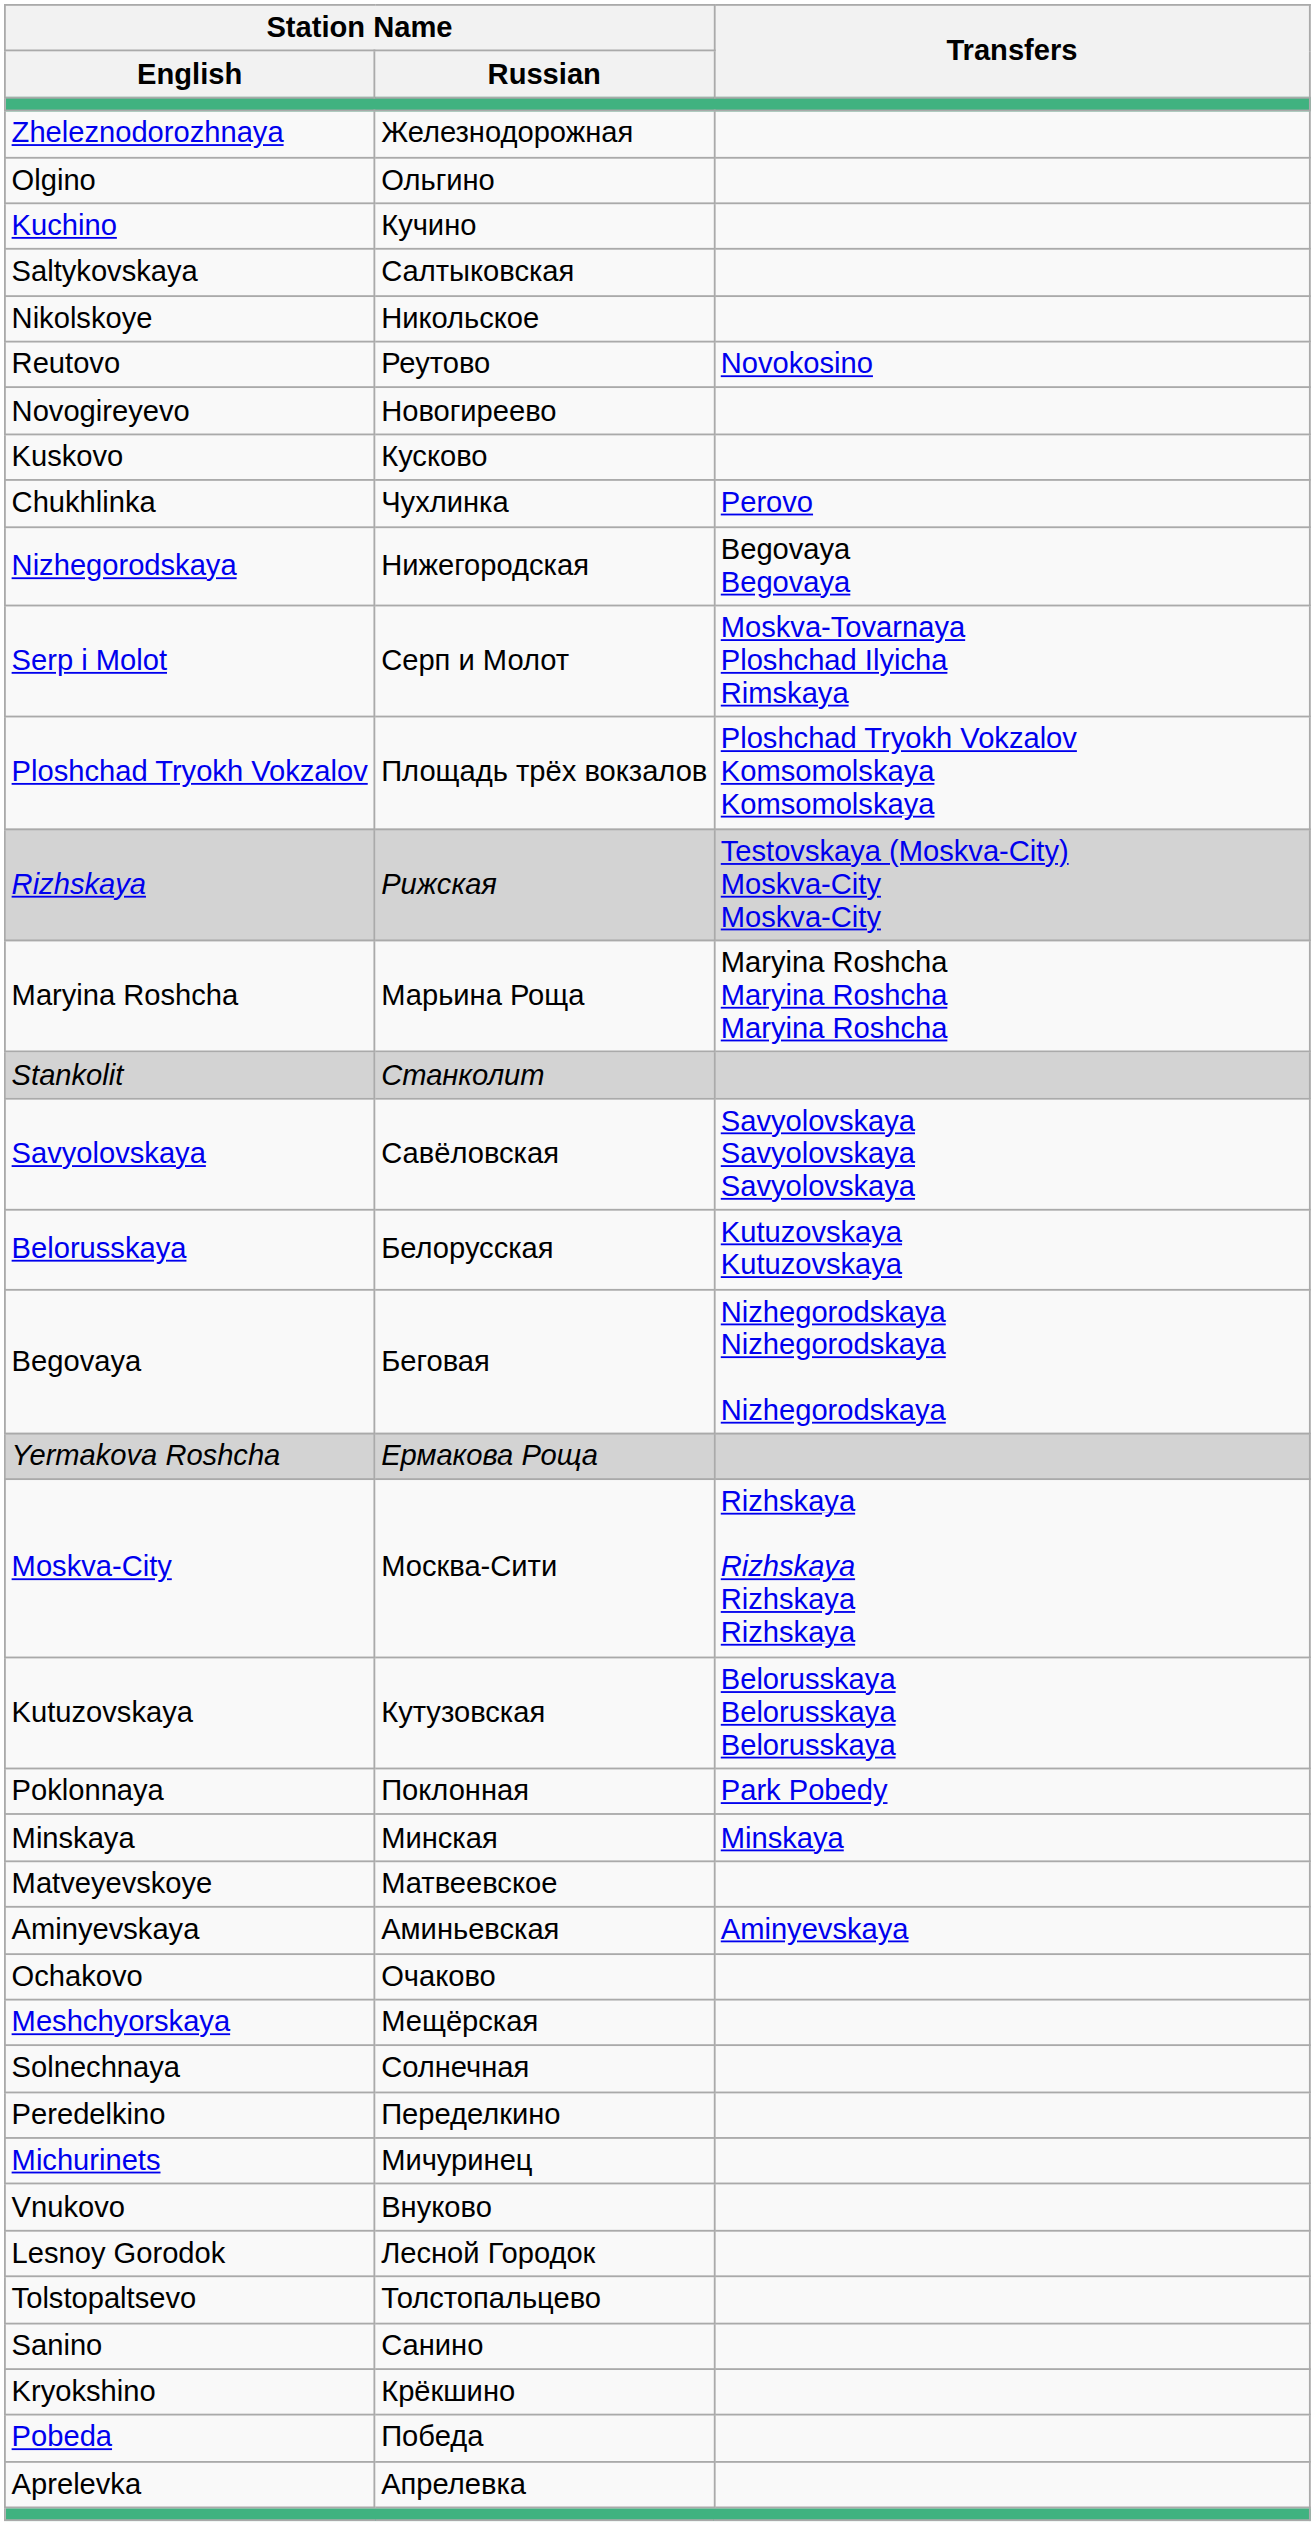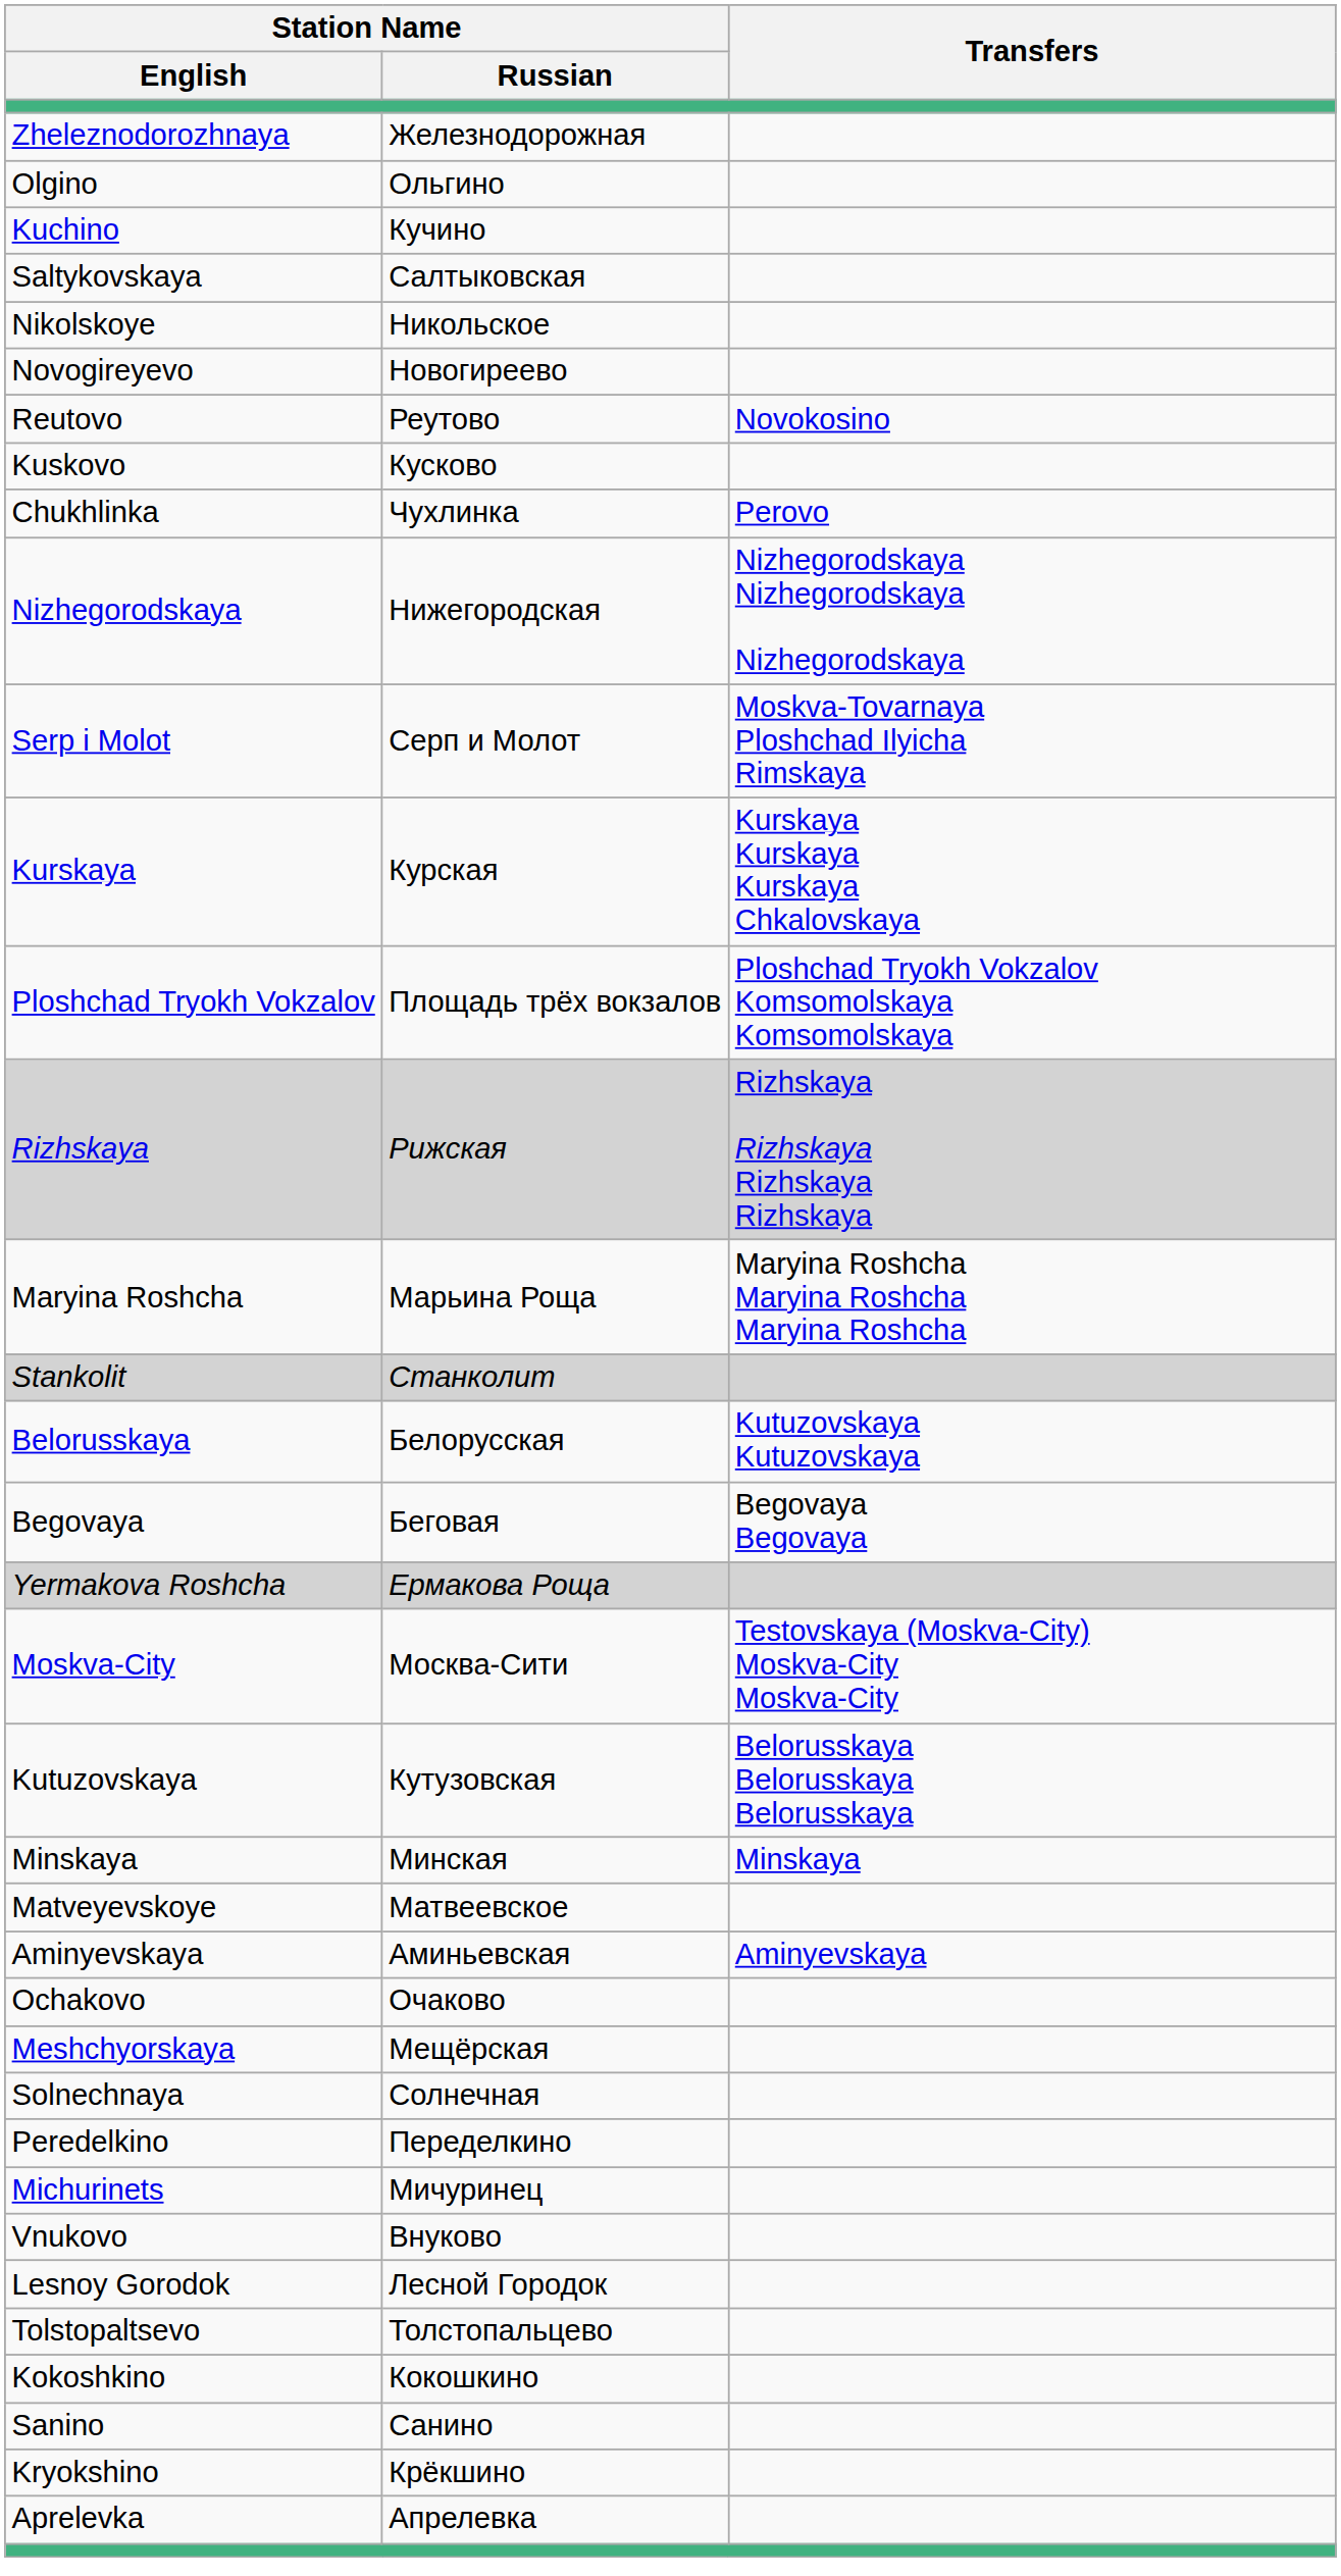rows swapped: Reutovo <-> Novogireyevo
Nizhegorodskaya | Transfers: Begovaya Begovaya -> Nizhegorodskaya Nizhegorodskaya Nizhegorodskaya
+ row: Kurskaya | Курская | Kurskaya Kurskaya Kurskaya Chkalovskaya
Rizhskaya | Transfers: Testovskaya (Moskva-City) Moskva-City Moskva-City -> Rizhskaya Rizhskaya Rizhskaya Rizhskaya
- row: Savyolovskaya | Савёловская | Savyolovskaya Savyolovskaya Savyolovskaya
Begovaya | Transfers: Nizhegorodskaya Nizhegorodskaya Nizhegorodskaya -> Begovaya Begovaya
Moskva-City | Transfers: Rizhskaya Rizhskaya Rizhskaya Rizhskaya -> Testovskaya (Moskva-City) Moskva-City Moskva-City
- row: Poklonnaya | Поклонная | Park Pobedy
+ row: Kokoshkino | Кокошкино
- row: Pobeda | Победа
